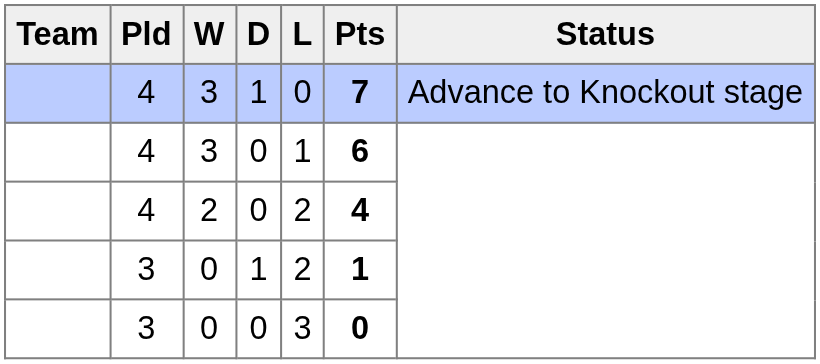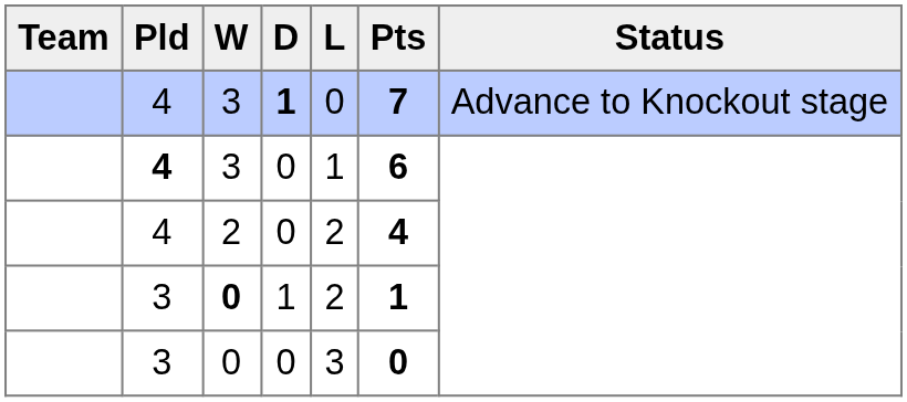row 2 | D: normal -> bold
row 3 | Pld: normal -> bold
row 5 | W: normal -> bold
